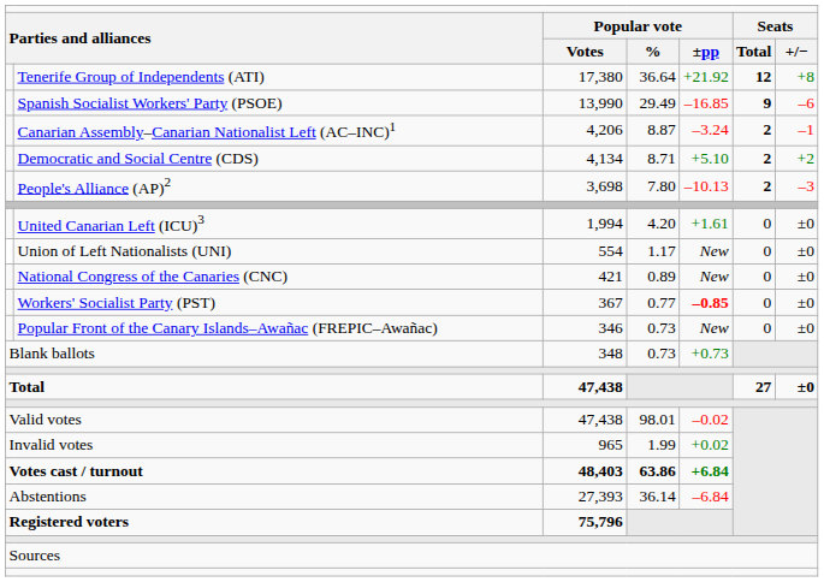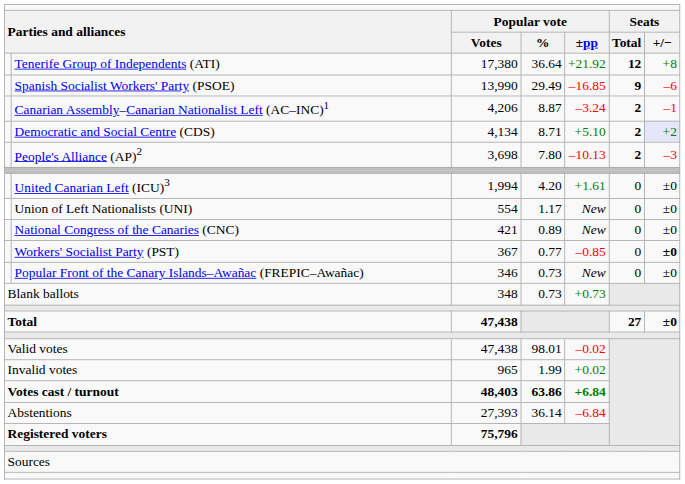Democratic and Social Centre (CDS) | column 7: no background -> lavender background
Workers' Socialist Party (PST) | column 5: bold -> normal
Workers' Socialist Party (PST) | column 7: normal -> bold
